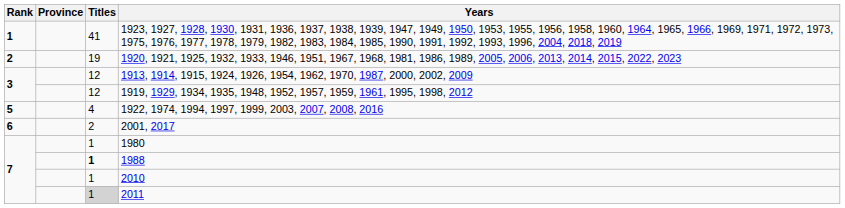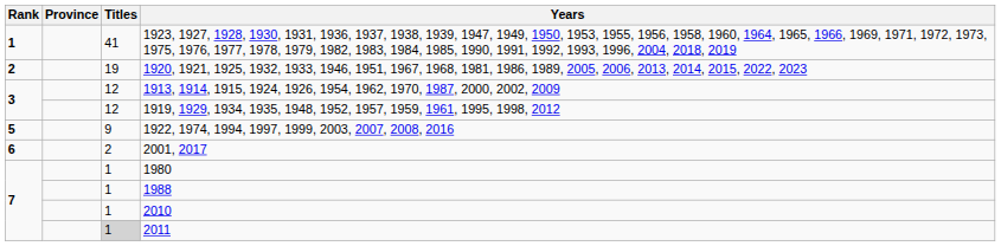1922, 1974, 1994, 1997, 1999, 2003, 2007, 2008, 2016 | Titles: 4 -> 9
1988 | Titles: bold -> normal
